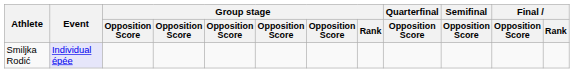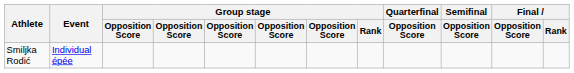Smiljka Rodić | Event: lavender background -> no background
